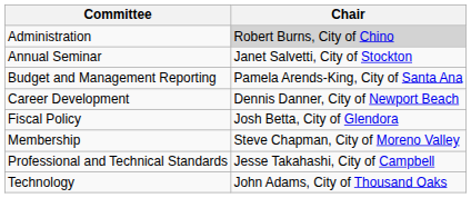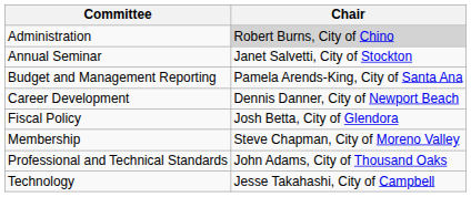Professional and Technical Standards | Chair: Jesse Takahashi, City of Campbell -> John Adams, City of Thousand Oaks
Technology | Chair: John Adams, City of Thousand Oaks -> Jesse Takahashi, City of Campbell
